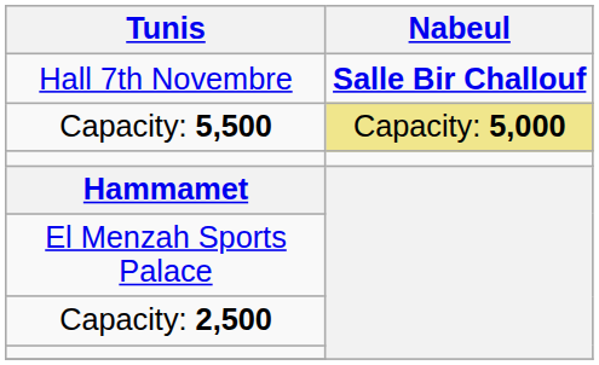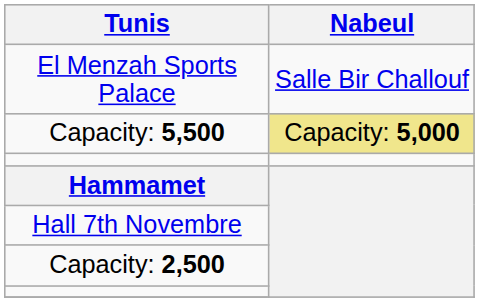row 2 | Tunis: Hall 7th Novembre -> El Menzah Sports Palace
row 2 | Nabeul: bold -> normal
row 6 | Tunis: El Menzah Sports Palace -> Hall 7th Novembre
